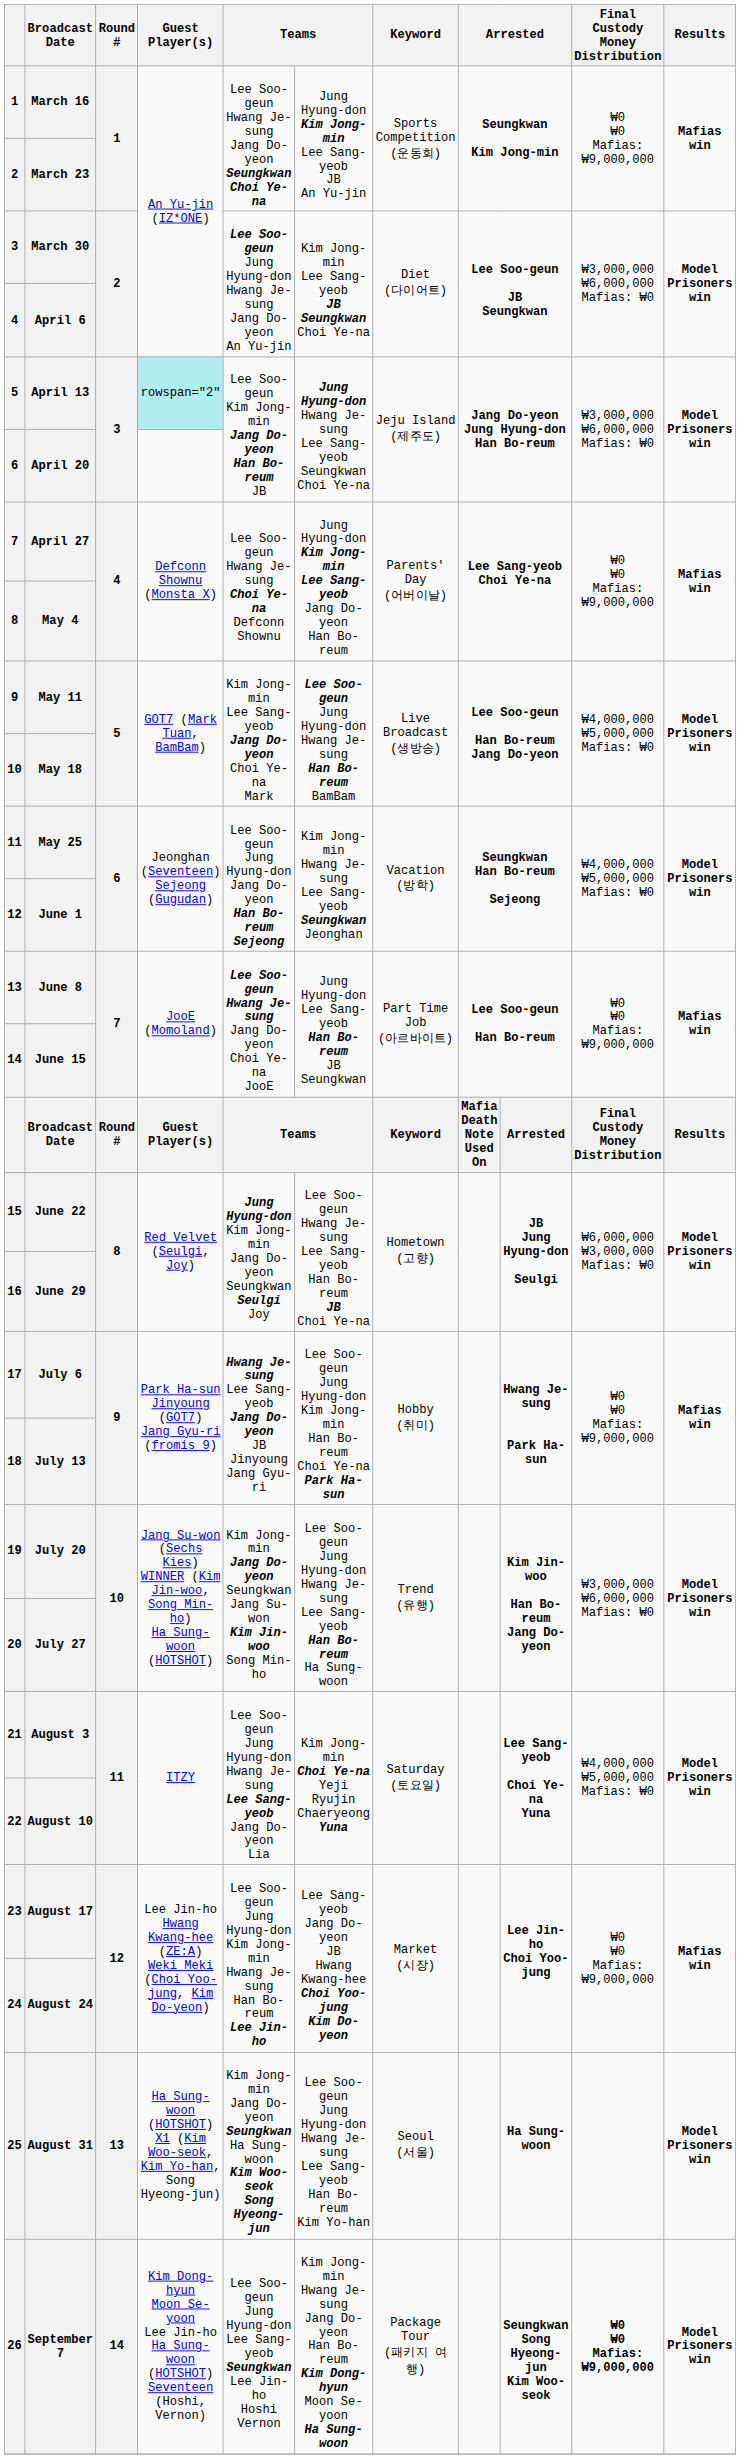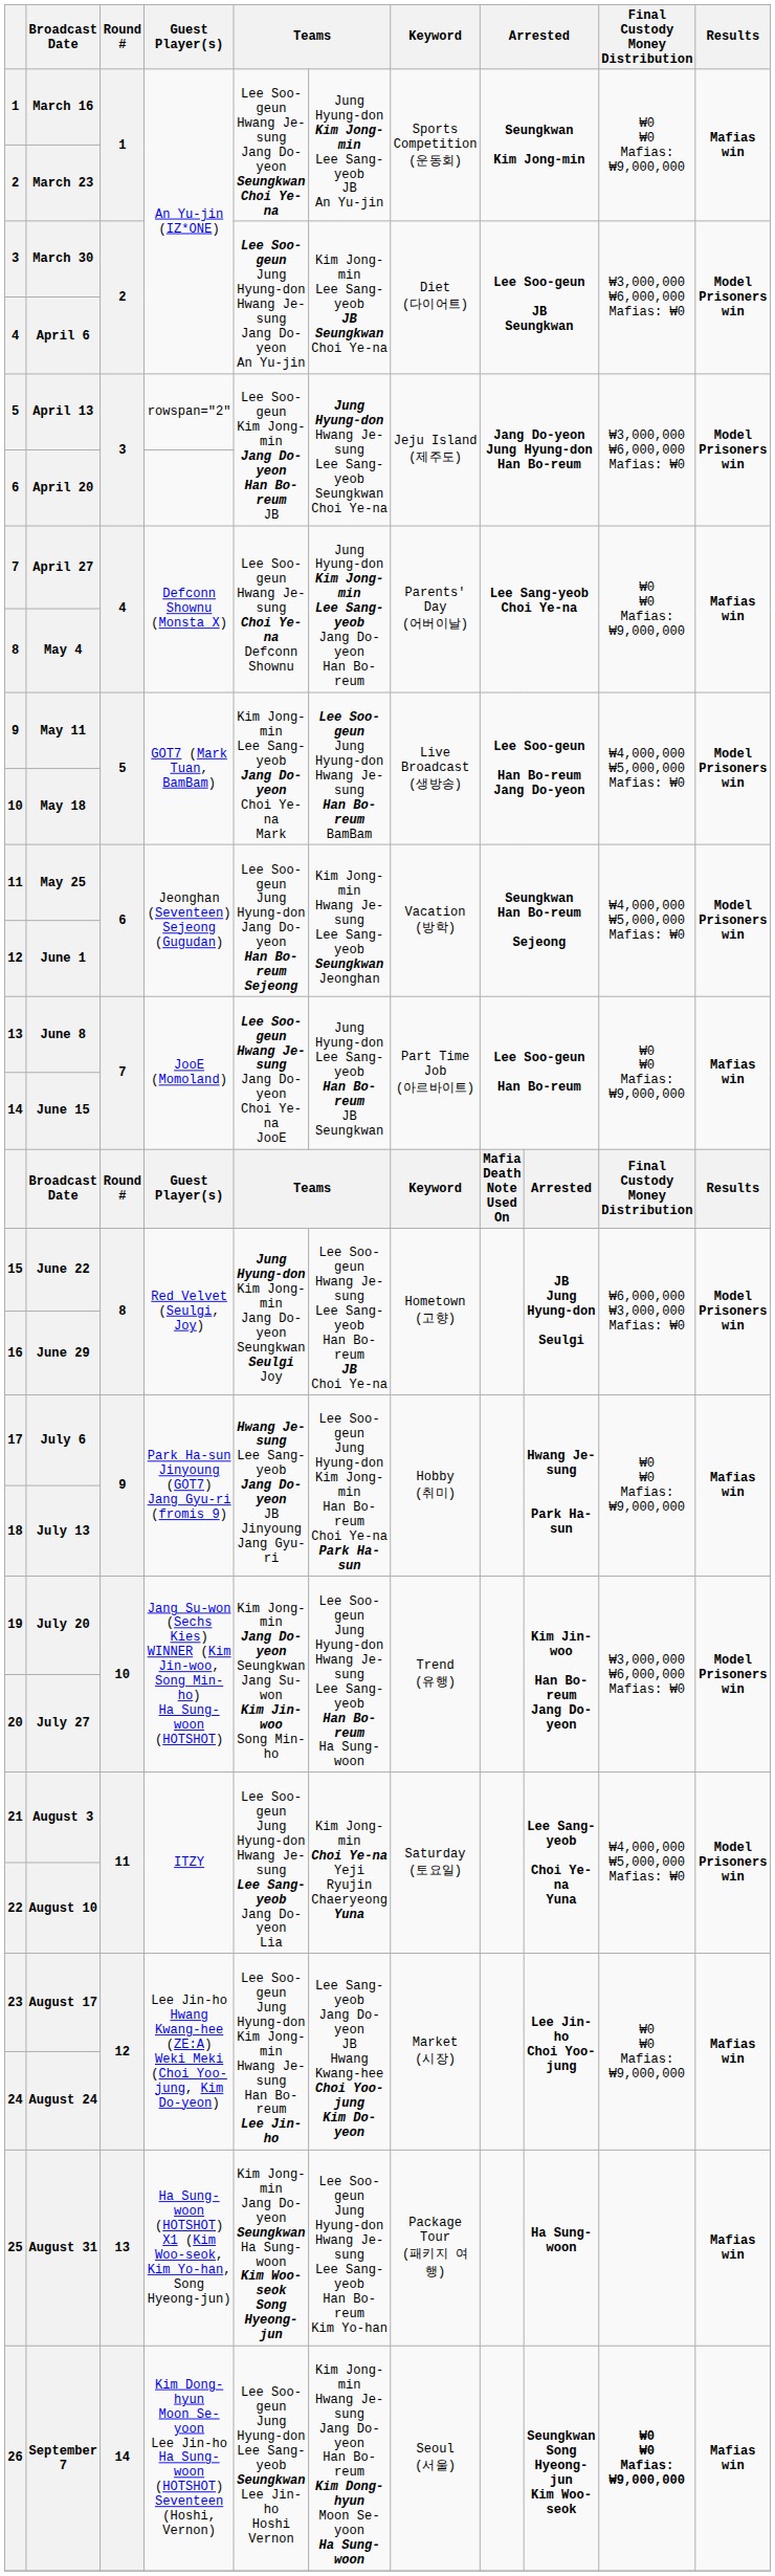April 13 | Guest Player(s): paleturquoise background -> no background
August 31 | Keyword: Seoul (서울) -> Package Tour (패키지 여행)
August 31 | Results: Model Prisoners win -> Mafias win
September 7 | Keyword: Package Tour (패키지 여행) -> Seoul (서울)
September 7 | Results: Model Prisoners win -> Mafias win
